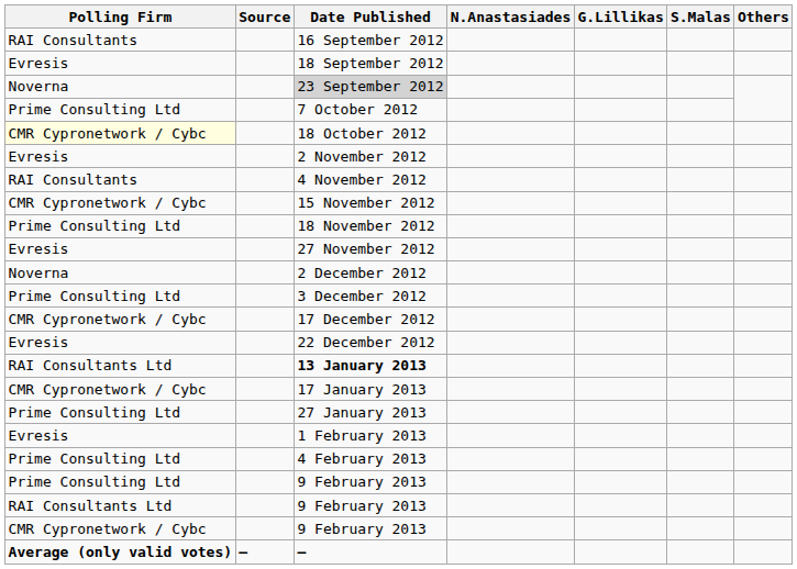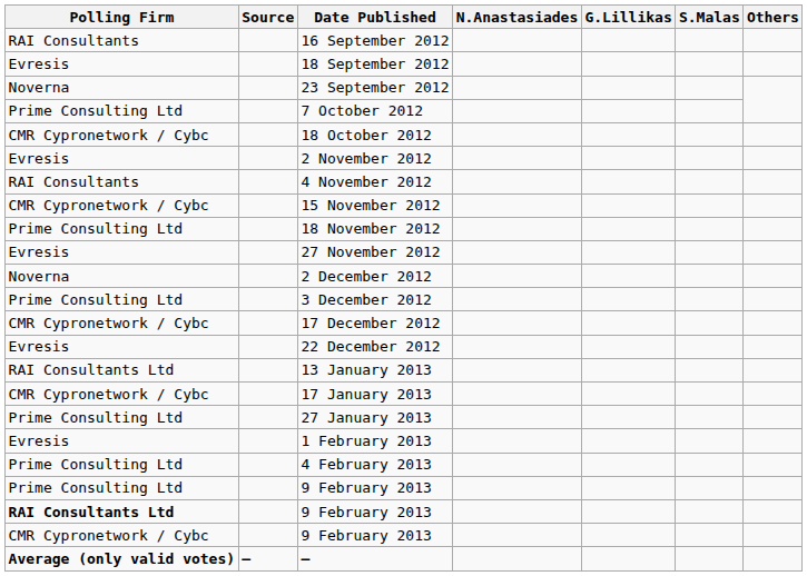23 September 2012 | Date Published: lightgrey background -> no background
18 October 2012 | Polling Firm: lightyellow background -> no background
13 January 2013 | Date Published: bold -> normal
RAI Consultants Ltd / 9 February 2013 | Polling Firm: normal -> bold
